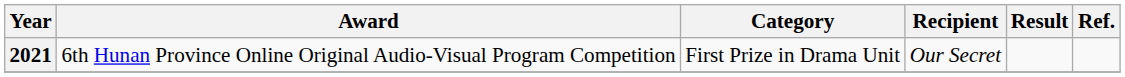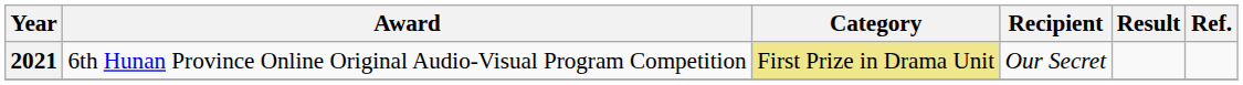2021 | Category: no background -> khaki background
